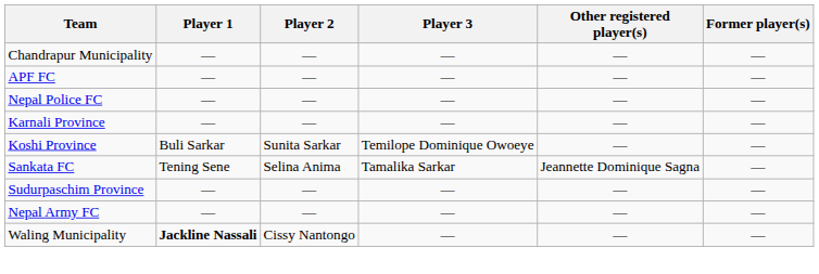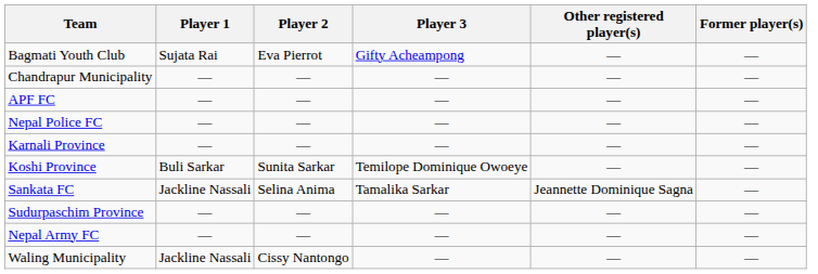+ row: Bagmati Youth Club | Sujata Rai | Eva Pierrot | Gifty Acheampong | — | —
Sankata FC | Player 1: Tening Sene -> Jackline Nassali
Waling Municipality | Player 1: bold -> normal
